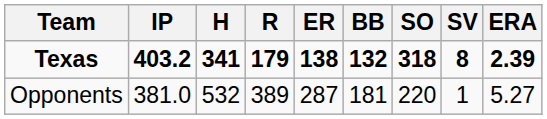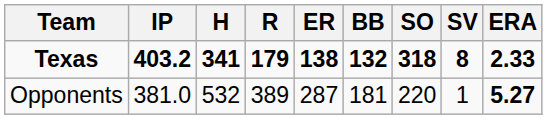Texas | ERA: 2.39 -> 2.33
Opponents | ERA: normal -> bold
